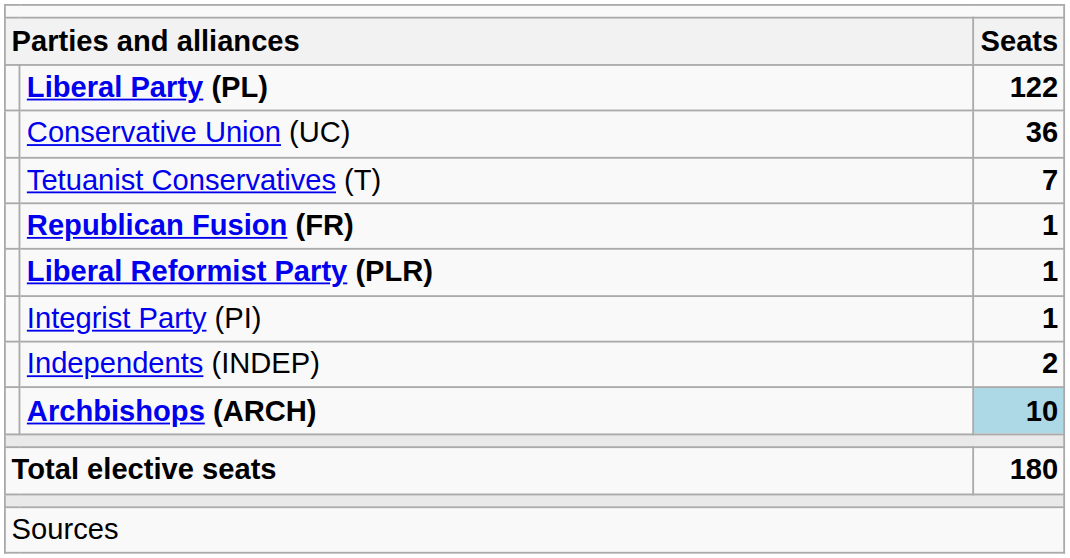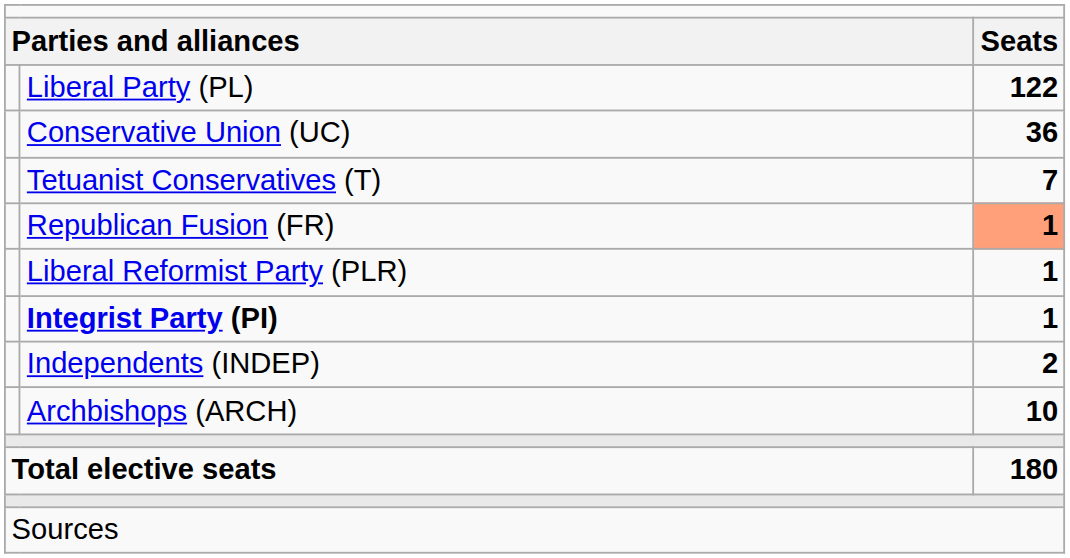Liberal Party (PL) | column 2: bold -> normal
Republican Fusion (FR) | column 2: bold -> normal
Republican Fusion (FR) | column 3: no background -> lightsalmon background
Liberal Reformist Party (PLR) | column 2: bold -> normal
Integrist Party (PI) | column 2: normal -> bold
Archbishops (ARCH) | column 2: bold -> normal
Archbishops (ARCH) | column 3: lightblue background -> no background
